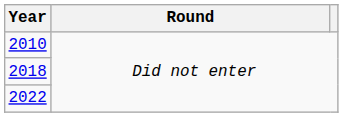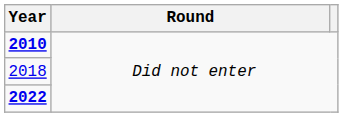2010 | Year: normal -> bold
2022 | Year: normal -> bold
